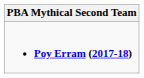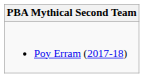row 2 | column 1: bold -> normal
